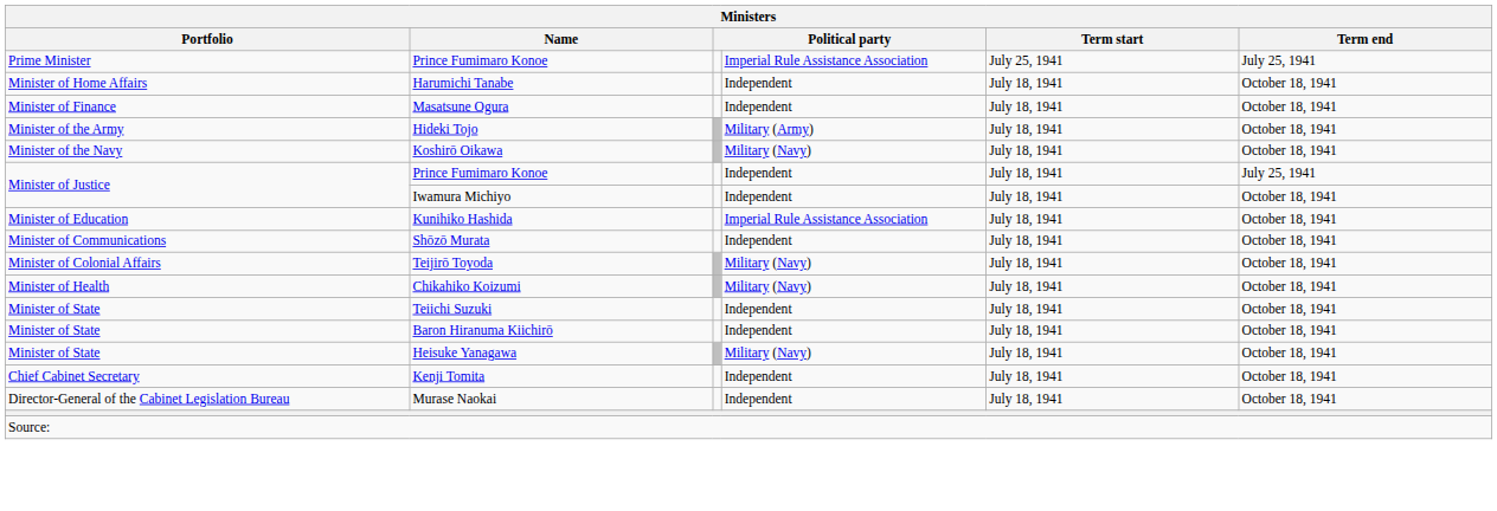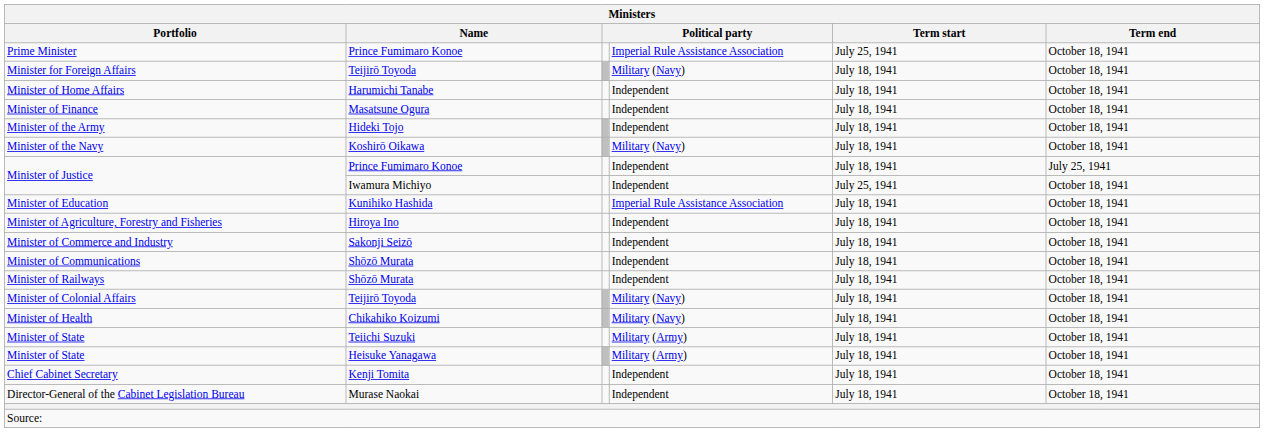Prime Minister | Term end: July 25, 1941 -> October 18, 1941
+ row: Minister for Foreign Affairs | Teijirō Toyoda | Military (Navy) | July 18, 1941 | October 18, 1941
Minister of the Army | column 4: Military (Army) -> Independent
Minister of Justice / Iwamura Michiyo | Term start: July 18, 1941 -> July 25, 1941
+ row: Minister of Agriculture, Forestry and Fisheries | Hiroya Ino | Independent | July 18, 1941 | October 18, 1941
+ row: Minister of Commerce and Industry | Sakonji Seizō | Independent | July 18, 1941 | October 18, 1941
+ row: Minister of Railways | Shōzō Murata | Independent | July 18, 1941 | October 18, 1941
Minister of State / Teiichi Suzuki | column 4: Independent -> Military (Army)
- row: Minister of State | Baron Hiranuma Kiichirō | Independent | July 18, 1941 | October 18, 1941
Minister of State / Heisuke Yanagawa | column 4: Military (Navy) -> Military (Army)
